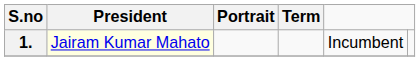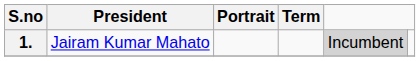1. | President: lightyellow background -> no background
1. | column 5: no background -> lightgrey background
